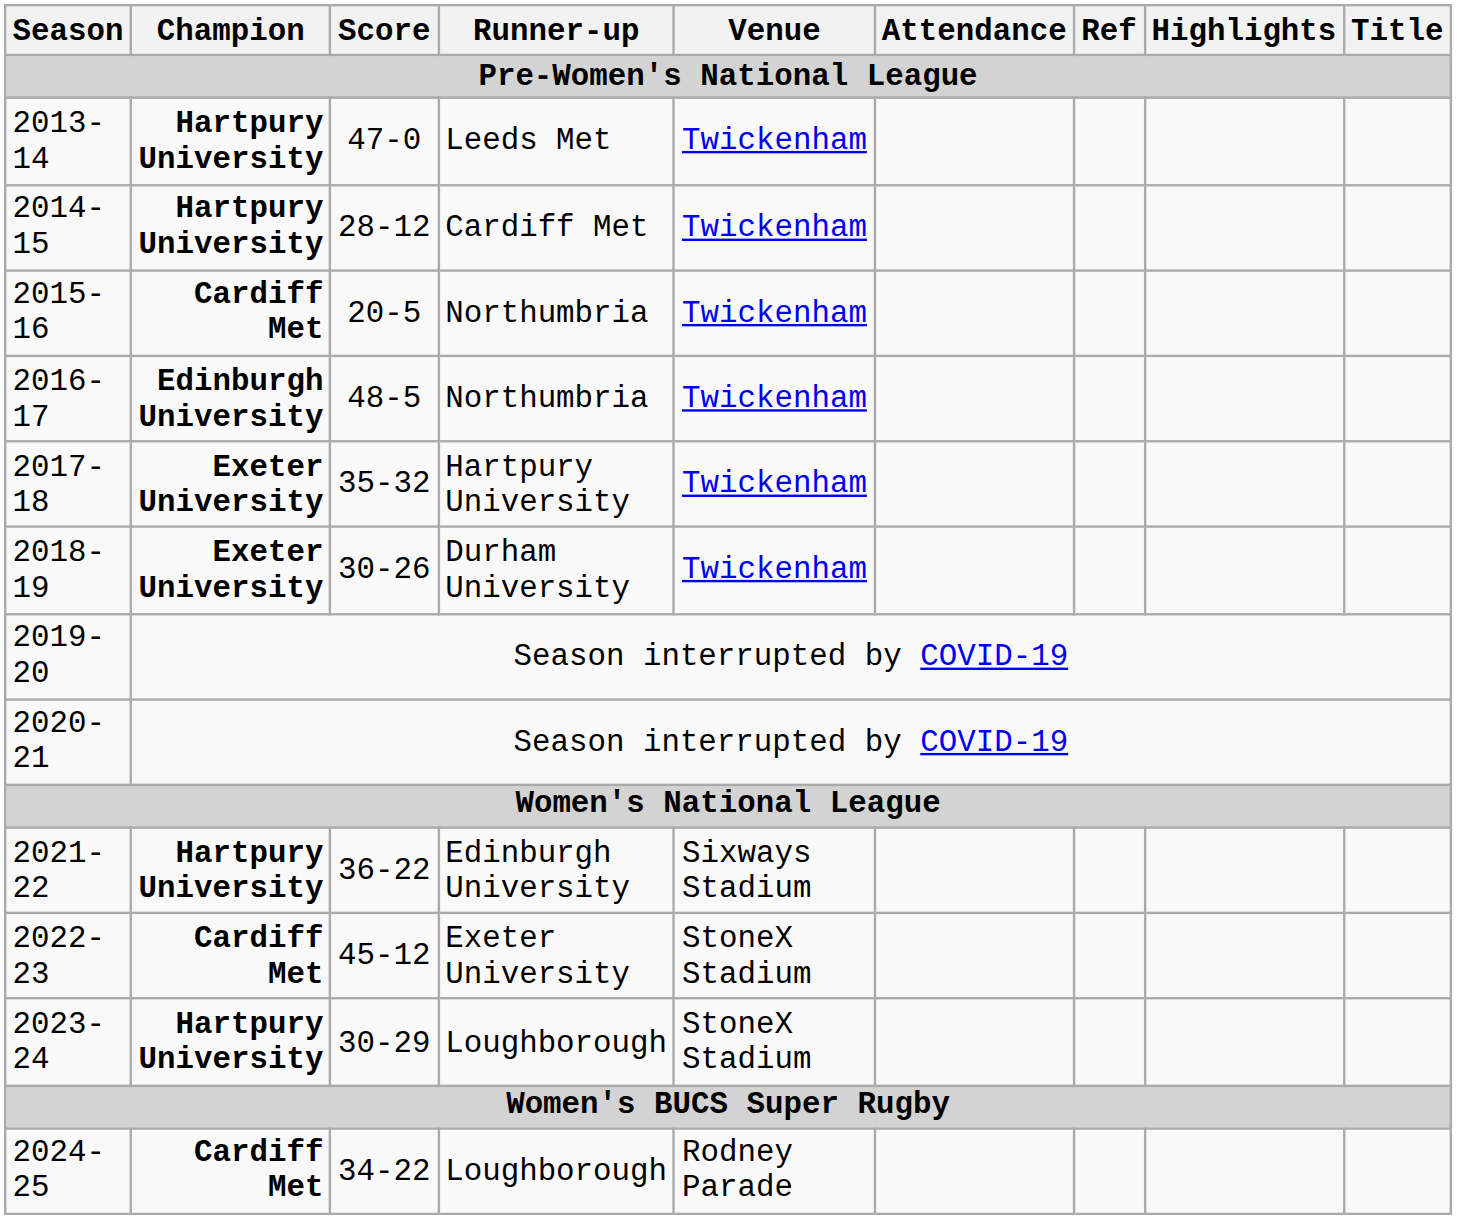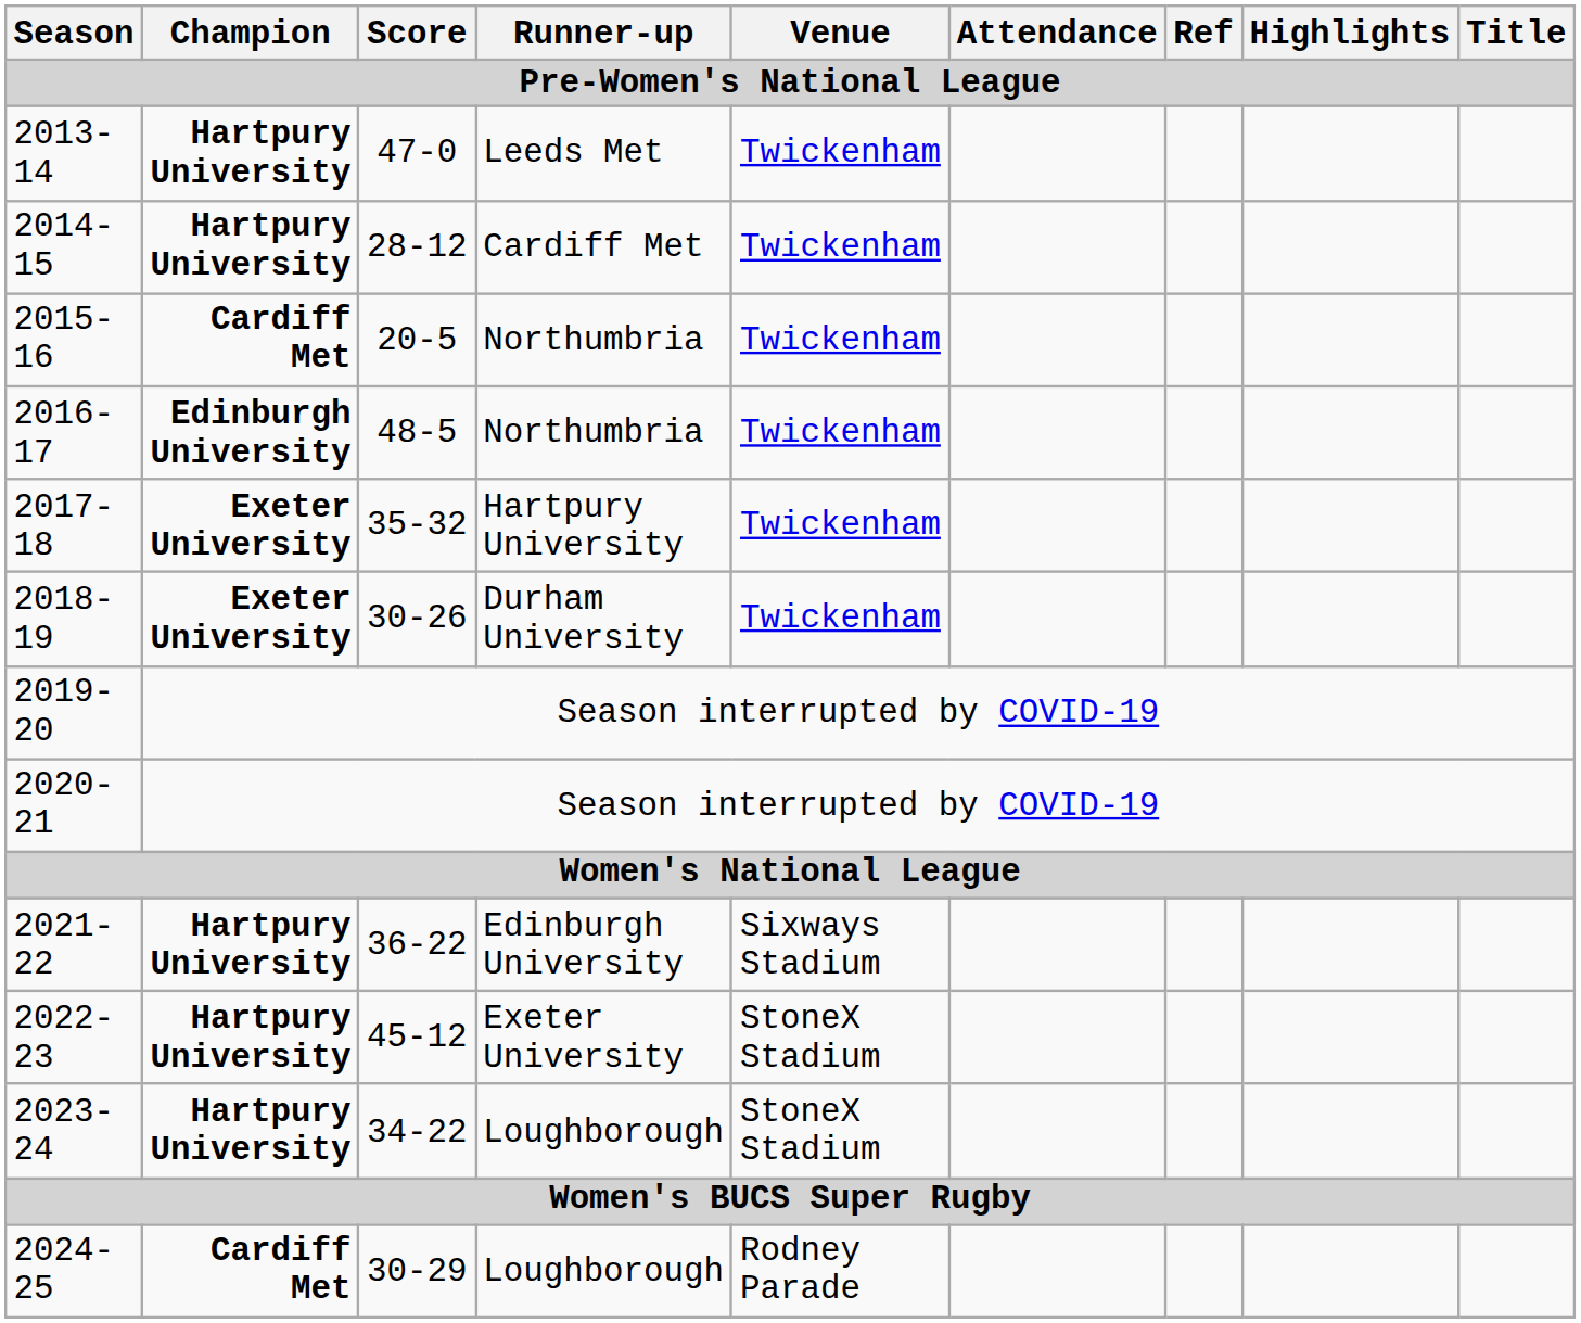2022-23 | Champion: Cardiff Met -> Hartpury University
2023-24 | Score: 30-29 -> 34-22
2024-25 | Score: 34-22 -> 30-29
